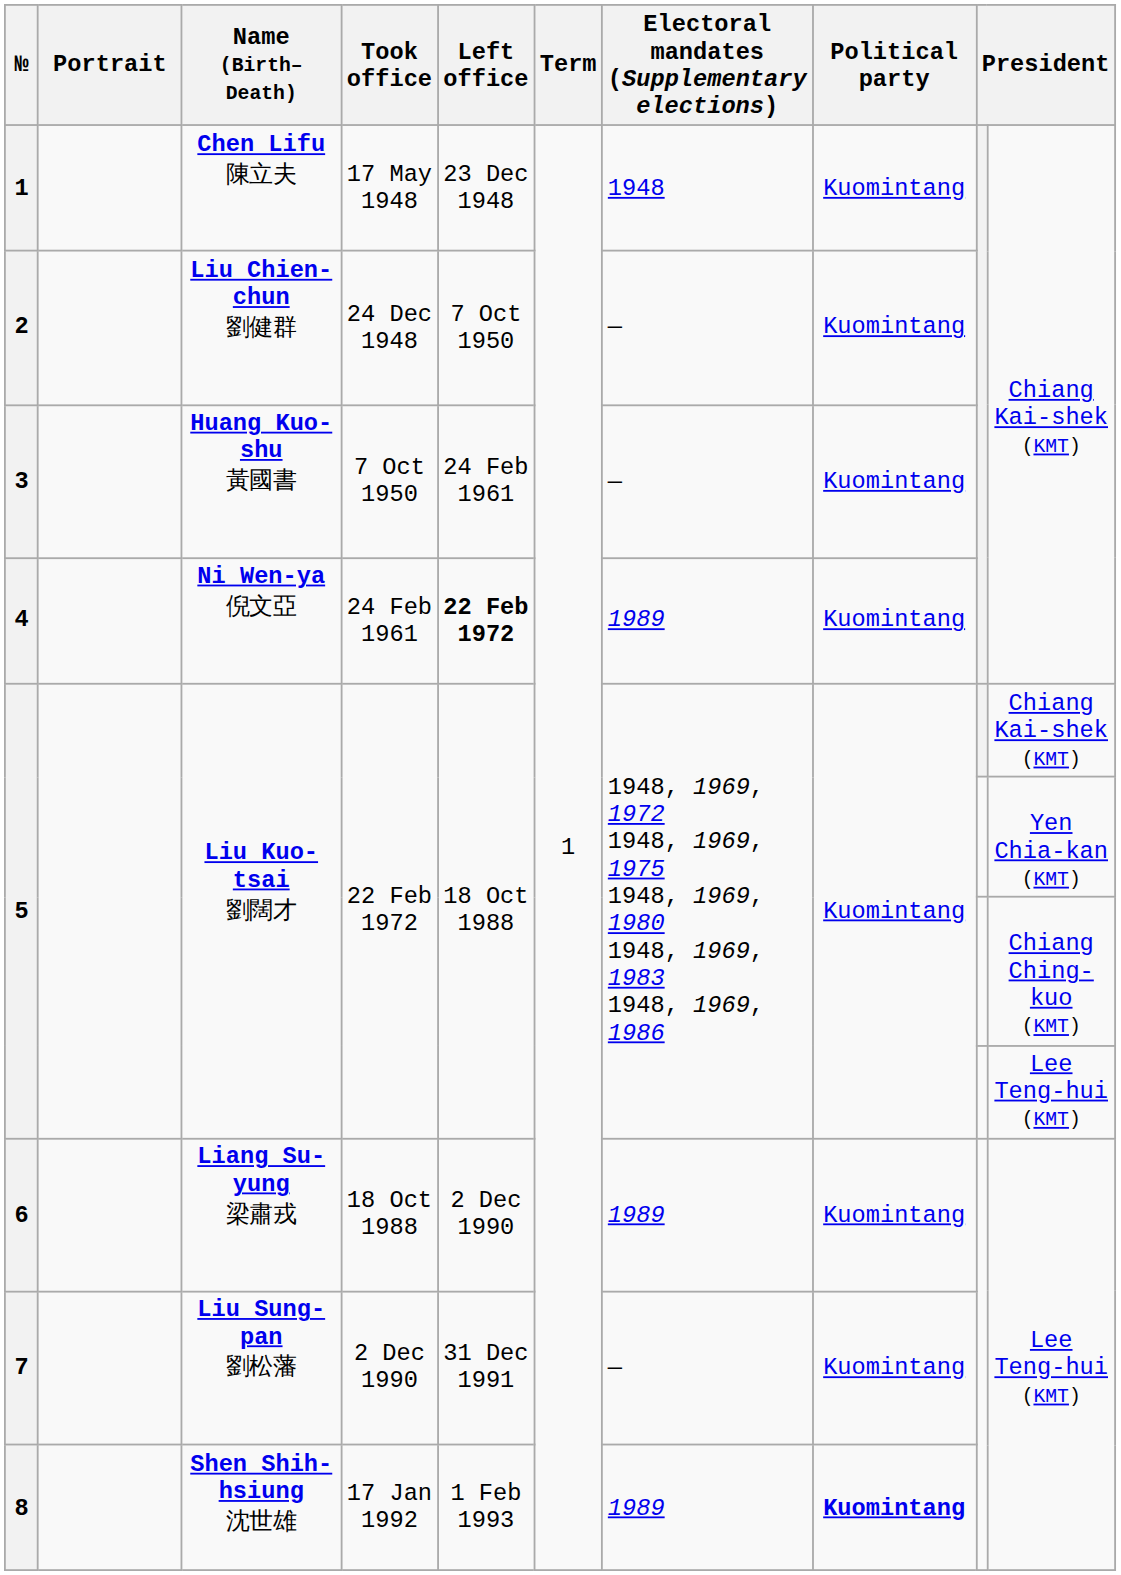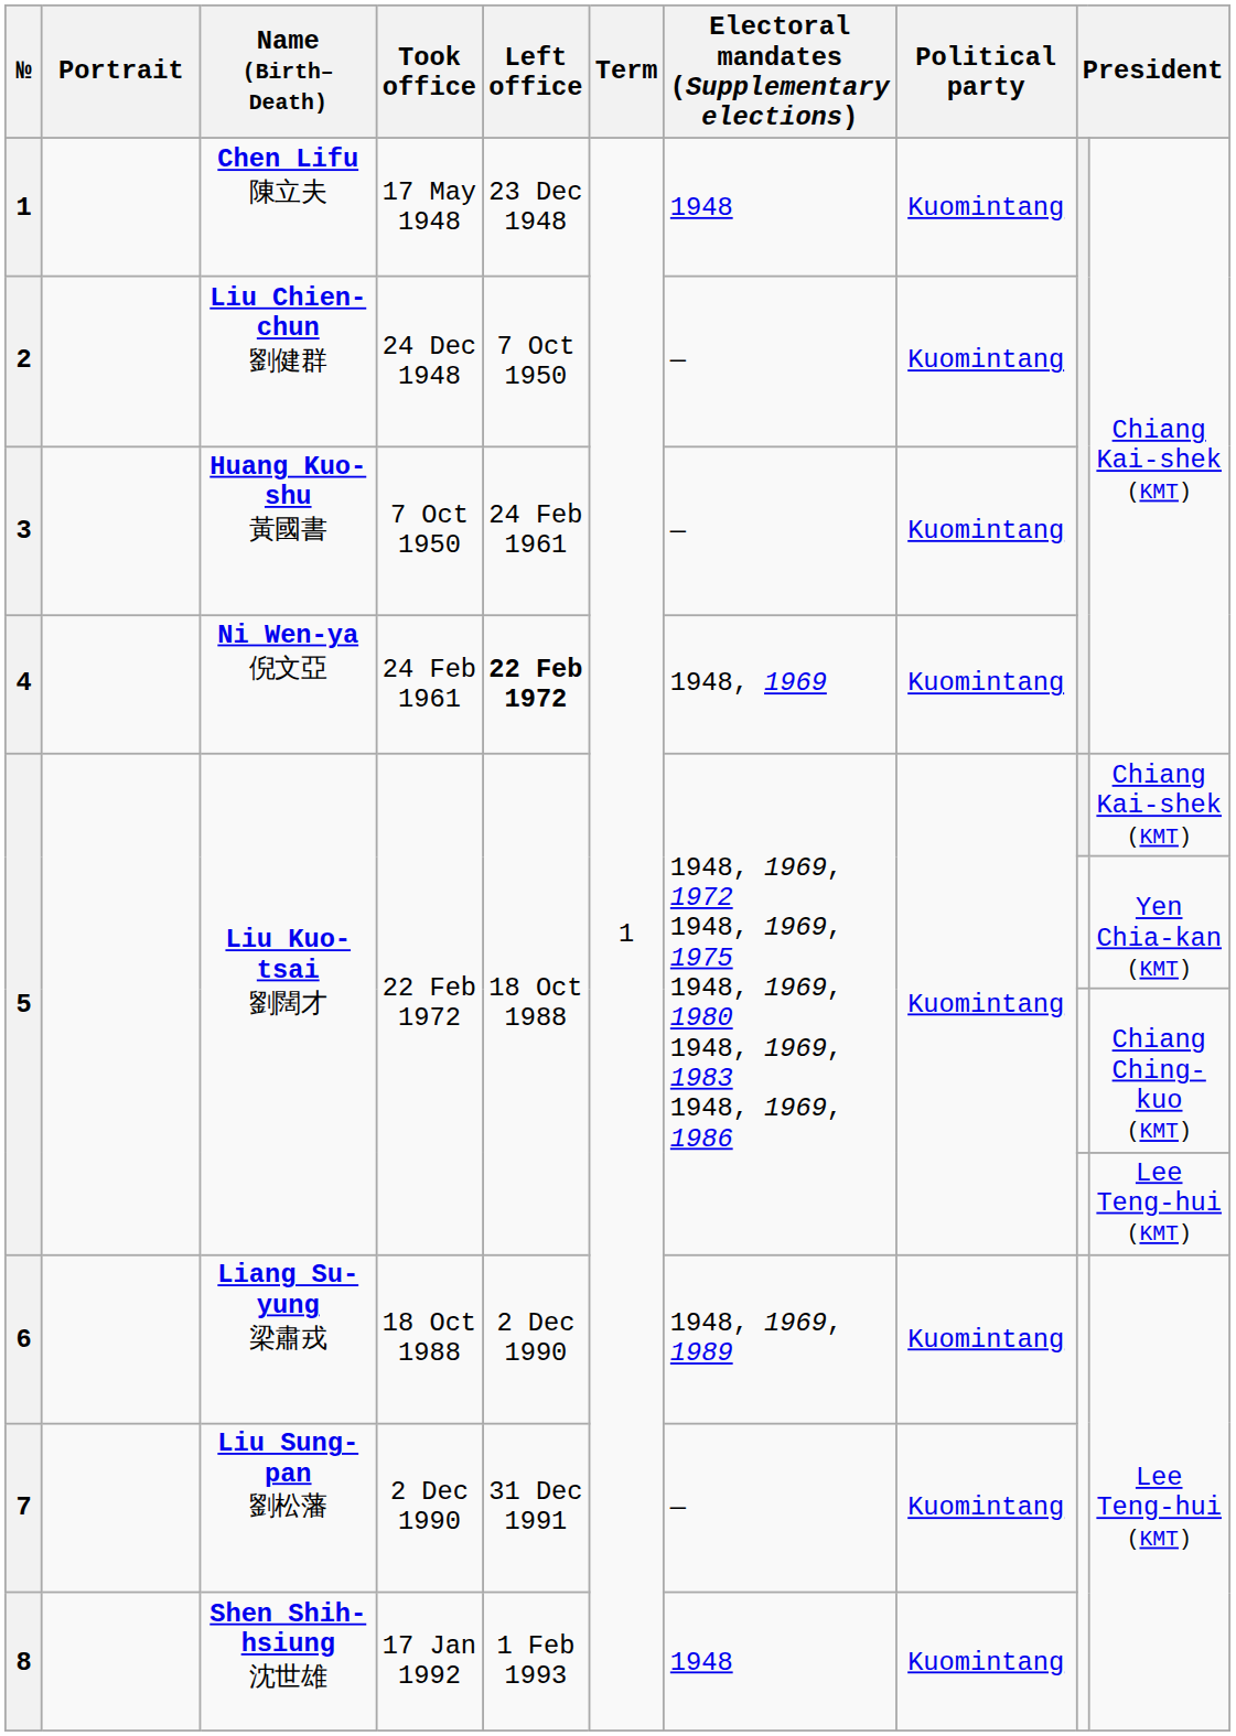4 | Electoral mandates (Supplementary elections): 1989 -> 1948, 1969
6 | Electoral mandates (Supplementary elections): 1989 -> 1948, 1969, 1989
8 | Electoral mandates (Supplementary elections): 1989 -> 1948
8 | Political party: bold -> normal
